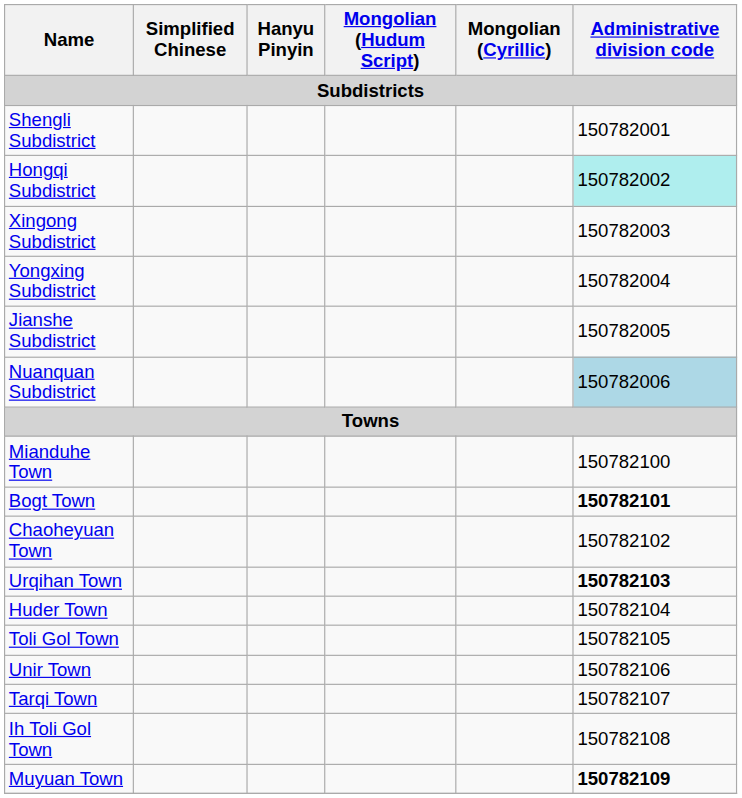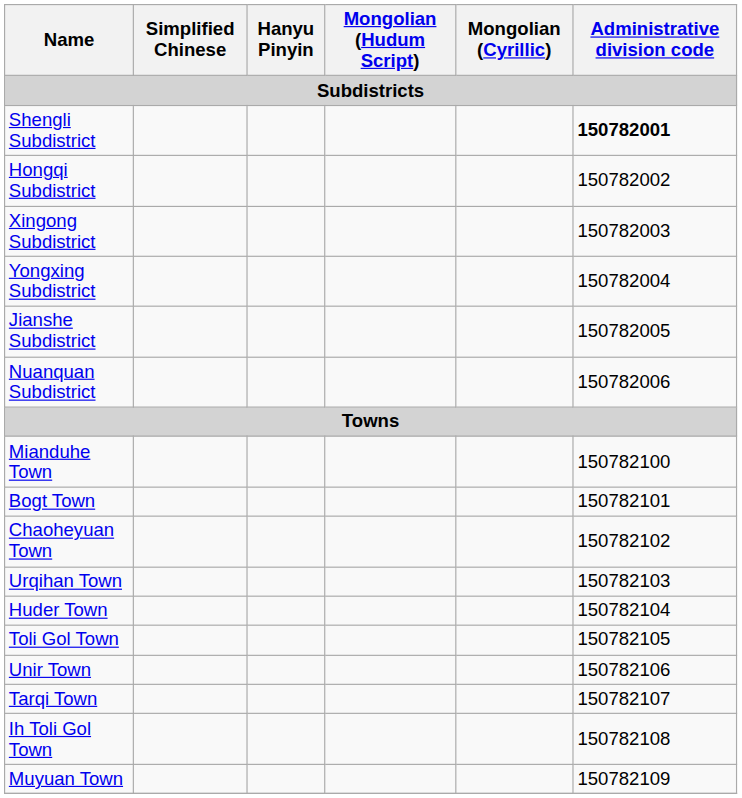Shengli Subdistrict | Administrative division code: normal -> bold
Hongqi Subdistrict | Administrative division code: paleturquoise background -> no background
Nuanquan Subdistrict | Administrative division code: lightblue background -> no background
Bogt Town | Administrative division code: bold -> normal
Urqihan Town | Administrative division code: bold -> normal
Muyuan Town | Administrative division code: bold -> normal
